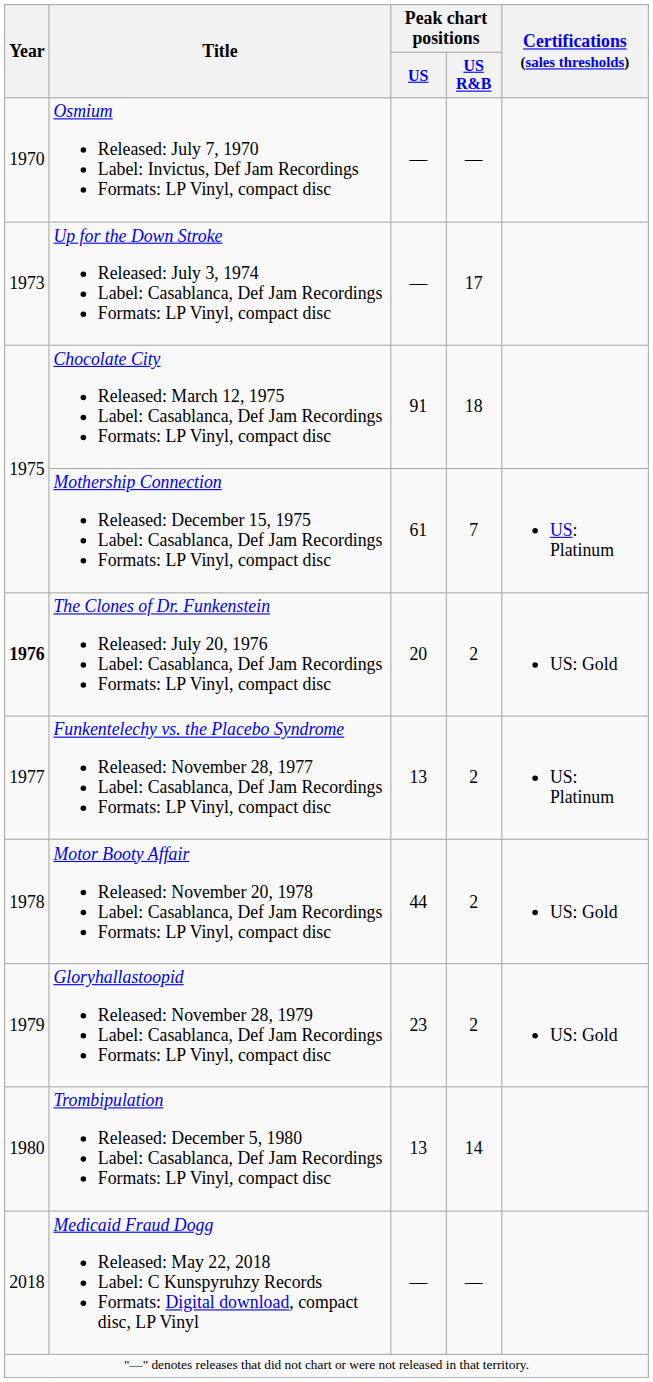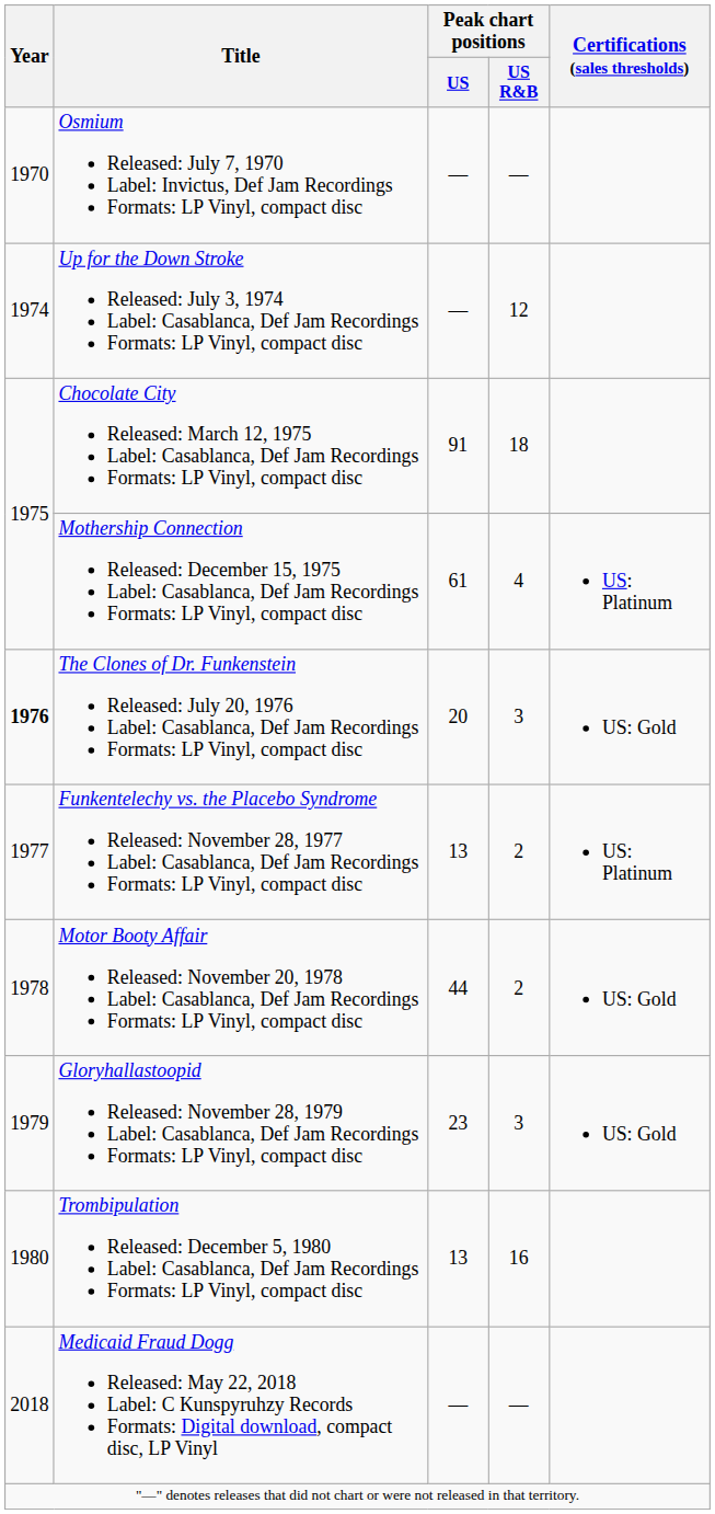row 4 | Year: 1973 -> 1974
row 4 | Peak chart positions / US R&B: 17 -> 12
row 6 | Peak chart positions / US R&B: 7 -> 4
row 7 | Peak chart positions / US R&B: 2 -> 3
row 10 | Peak chart positions / US R&B: 2 -> 3
row 11 | Peak chart positions / US R&B: 14 -> 16
